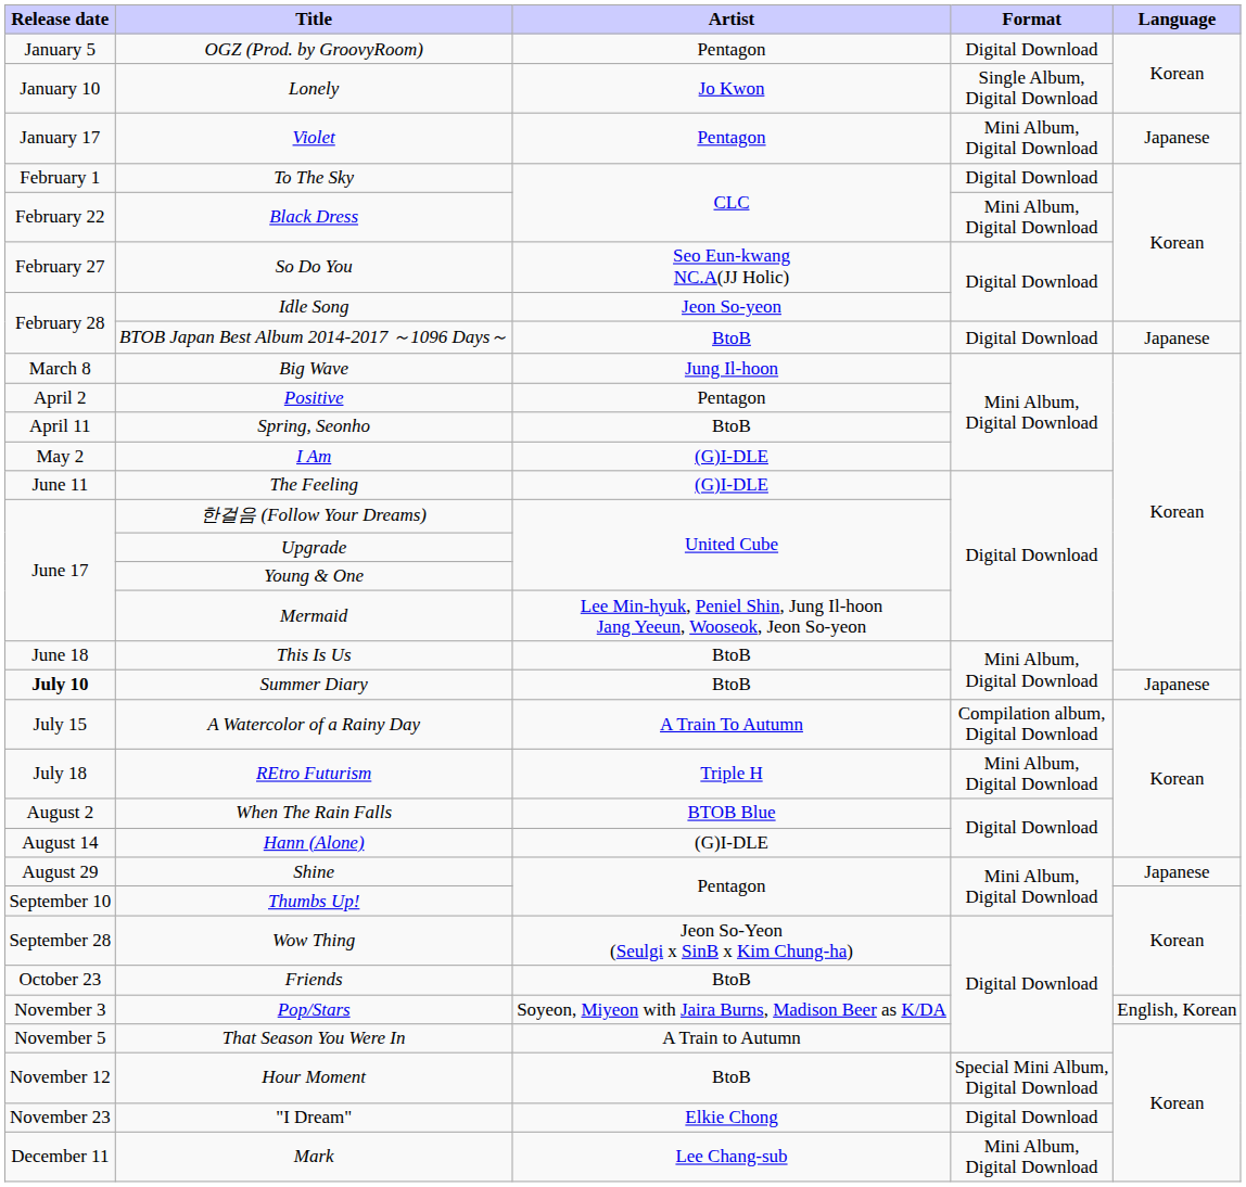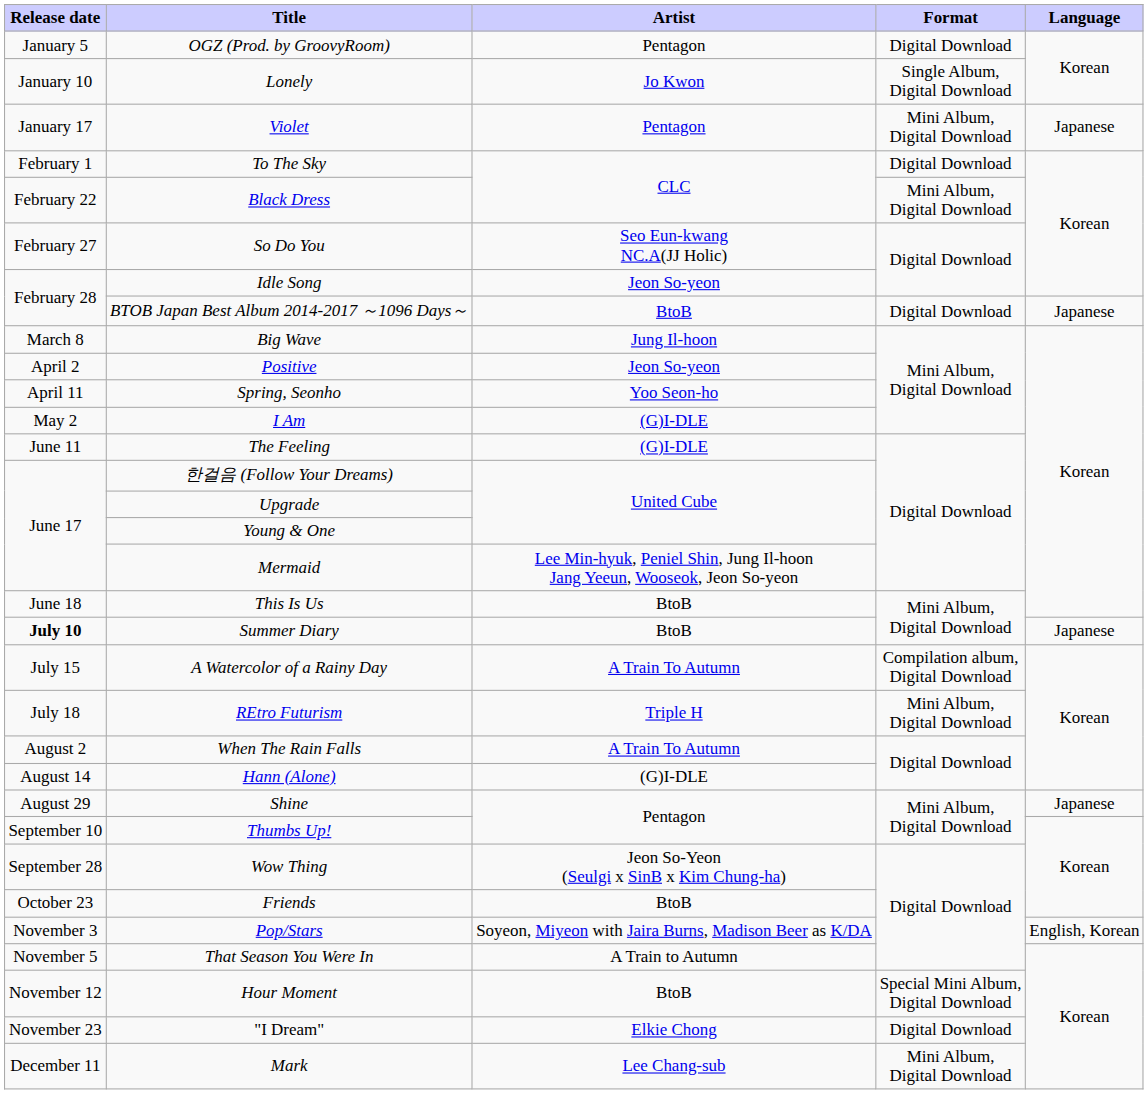Positive | Artist: Pentagon -> Jeon So-yeon
Spring, Seonho | Artist: BtoB -> Yoo Seon-ho
When The Rain Falls | Artist: BTOB Blue -> A Train To Autumn
